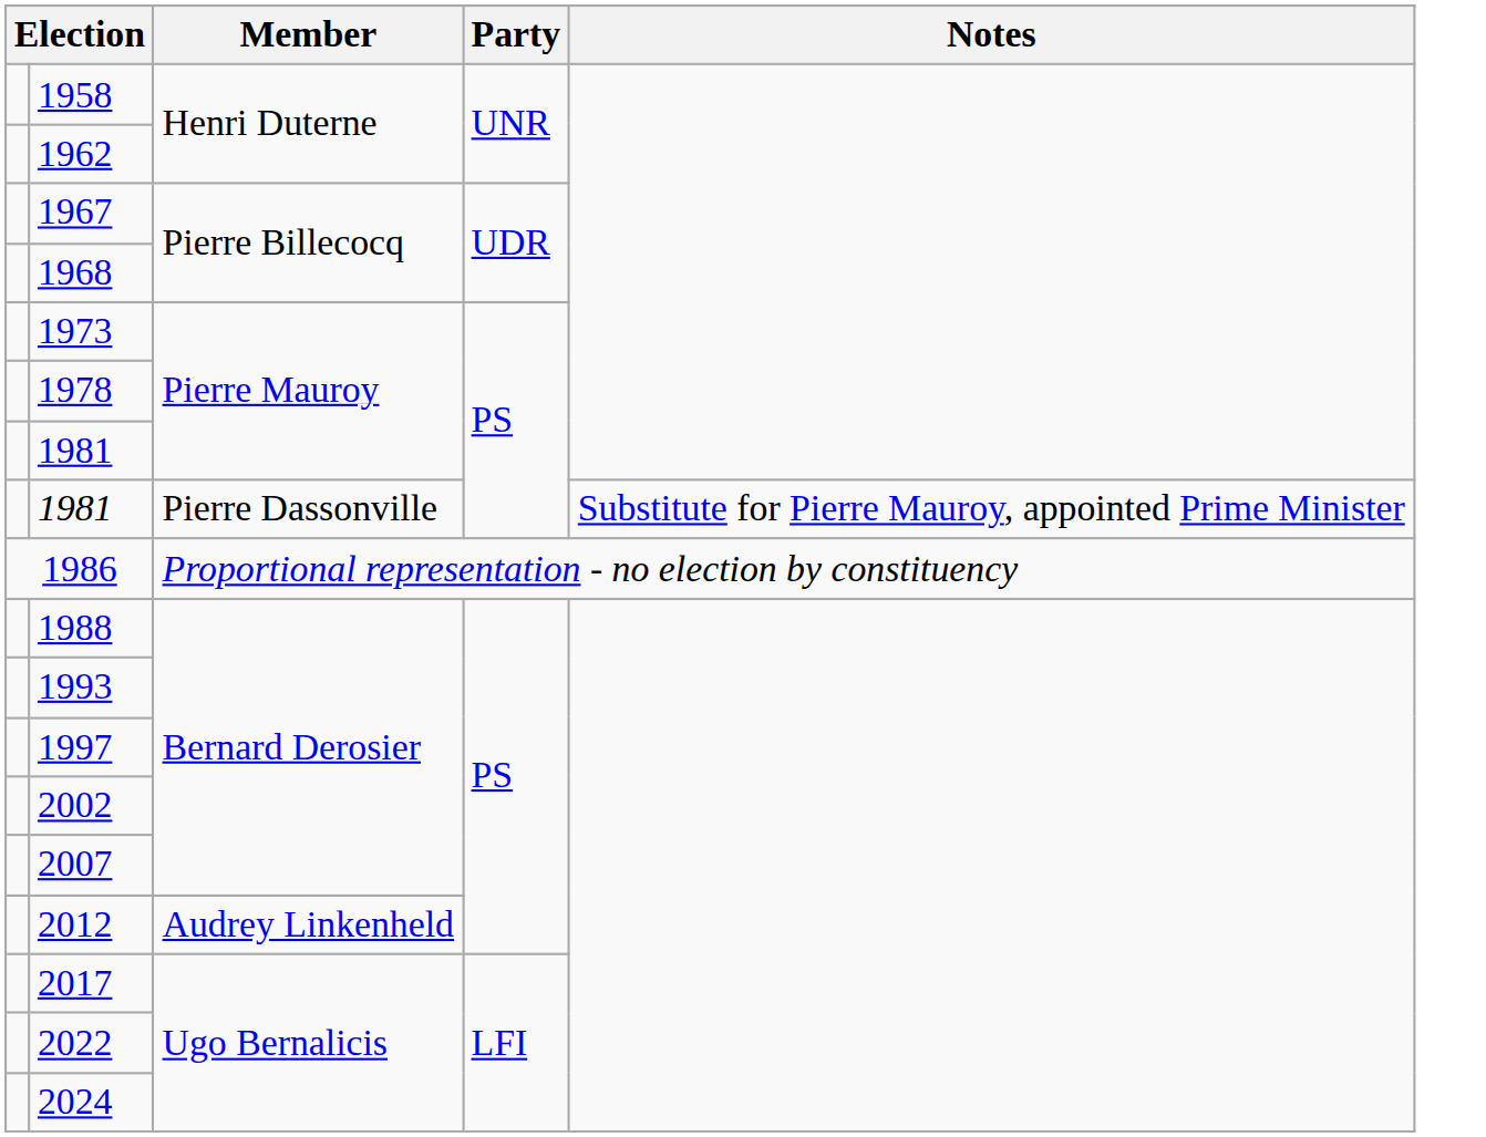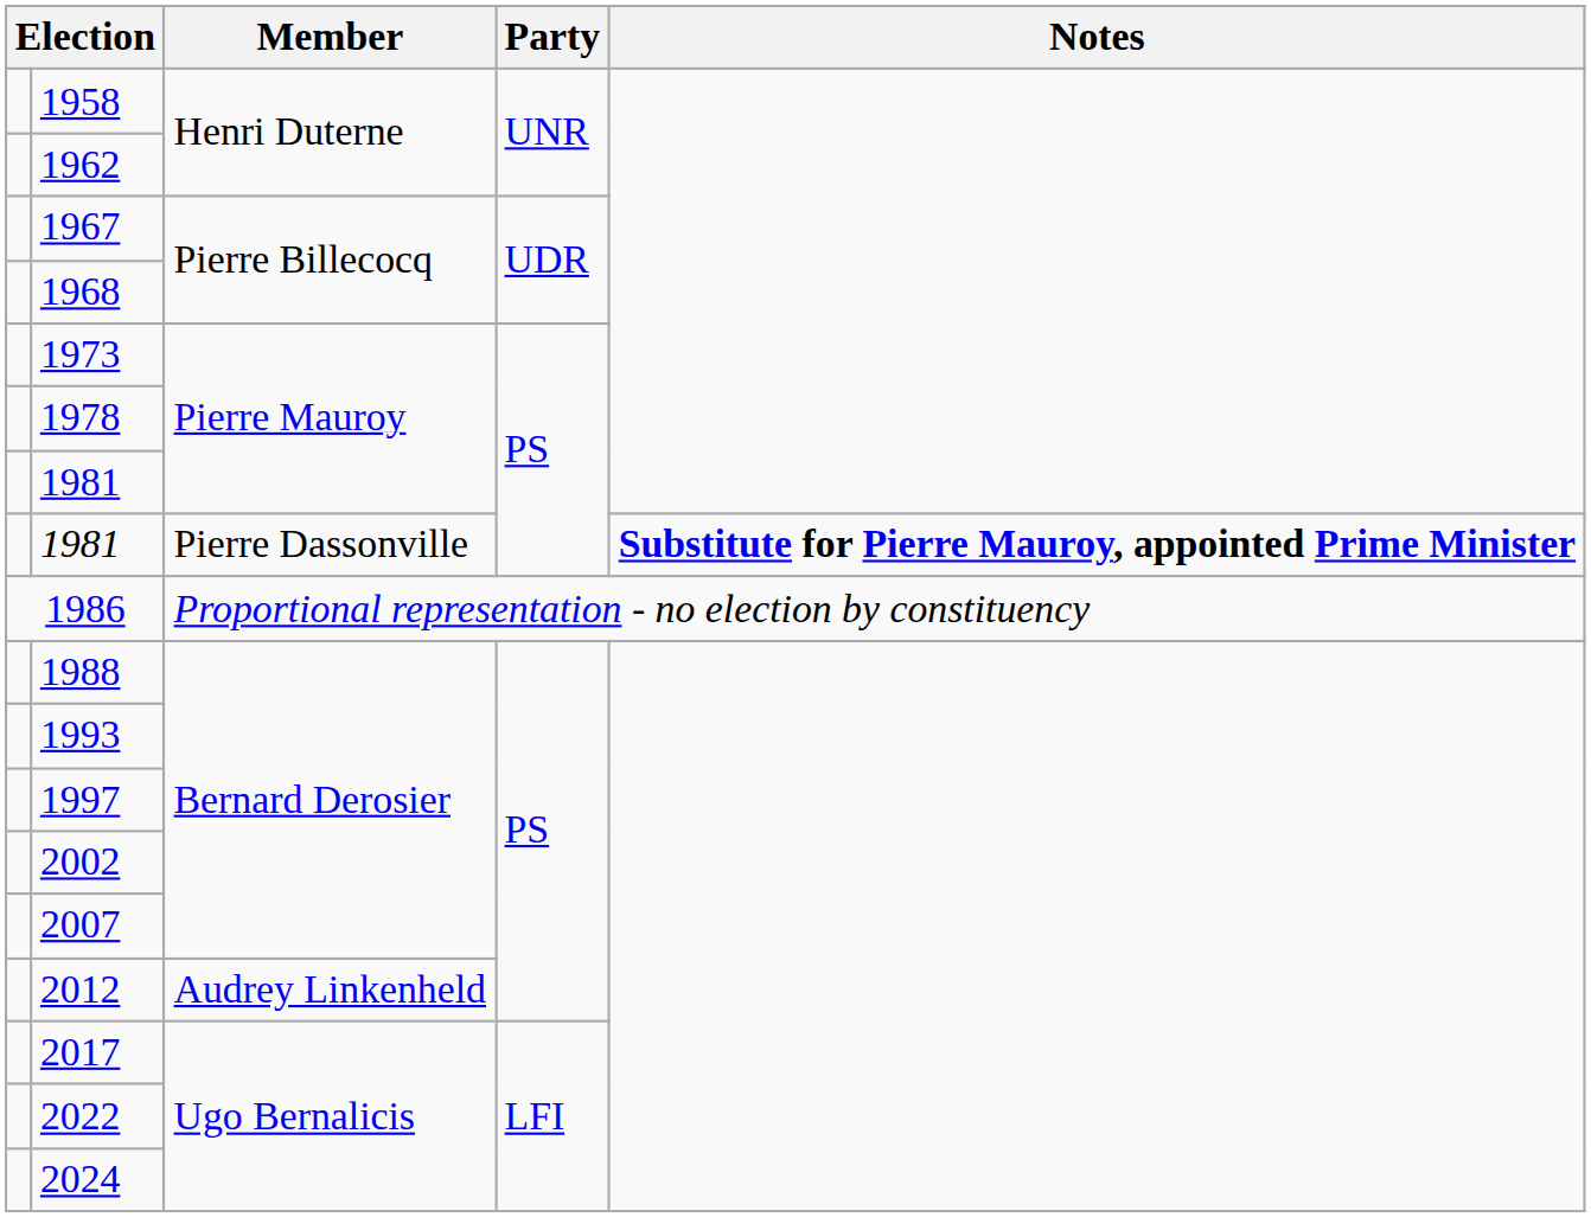1981 / Pierre Dassonville | Notes: normal -> bold
